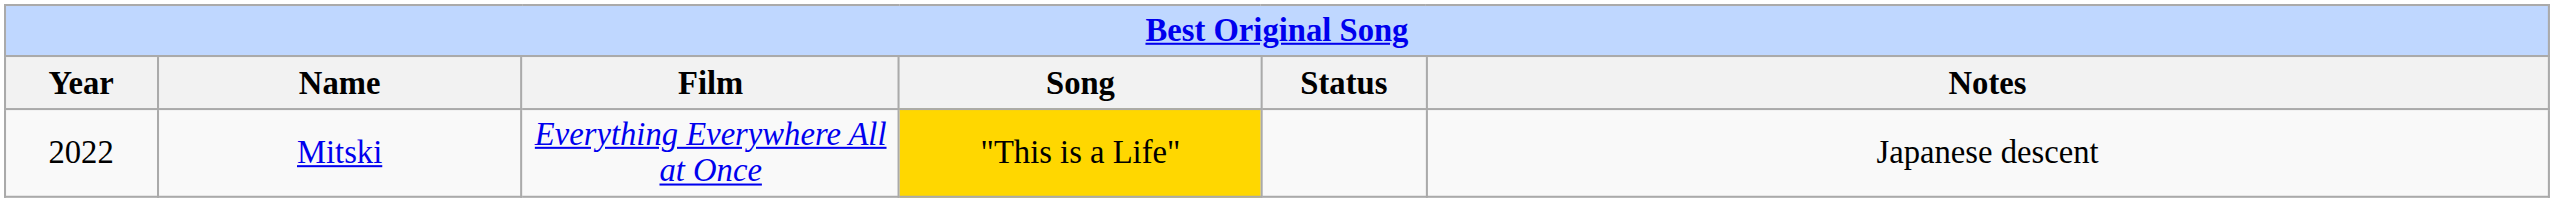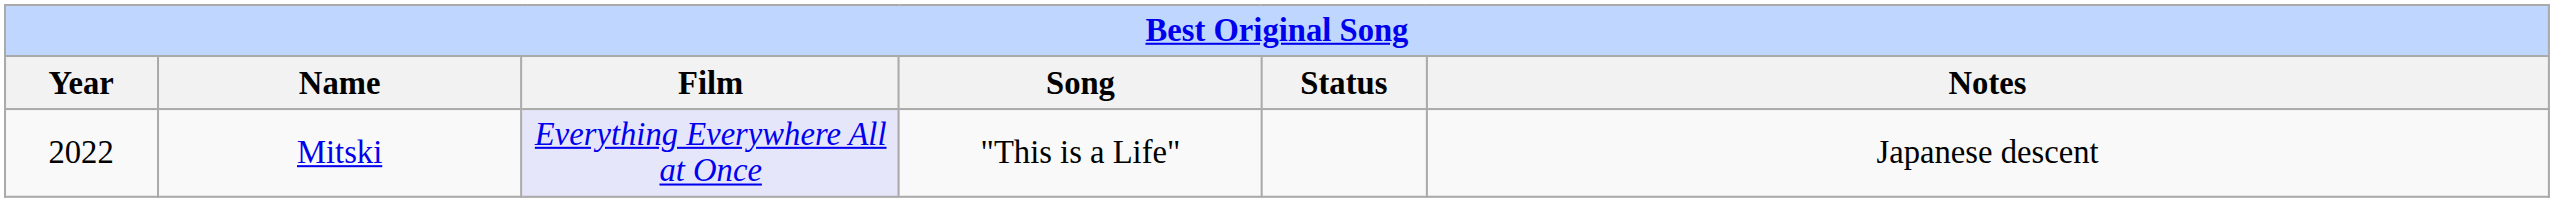row 3 | Film: no background -> lavender background
row 3 | Song: gold background -> no background
